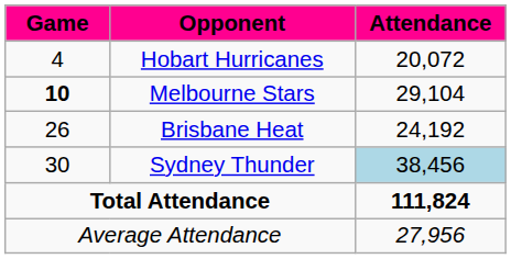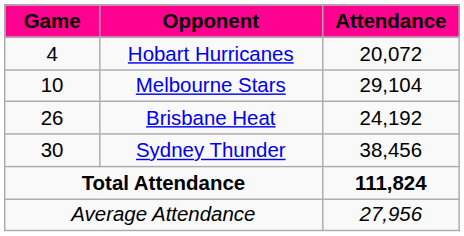Melbourne Stars | Game: bold -> normal
Sydney Thunder | Attendance: lightblue background -> no background
